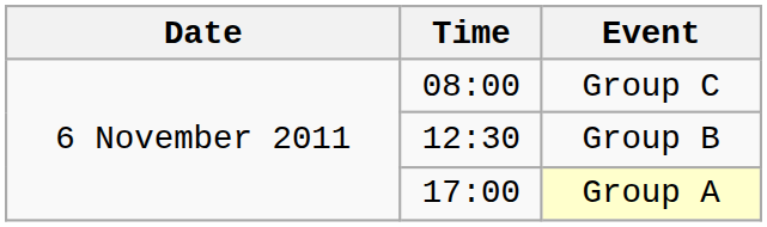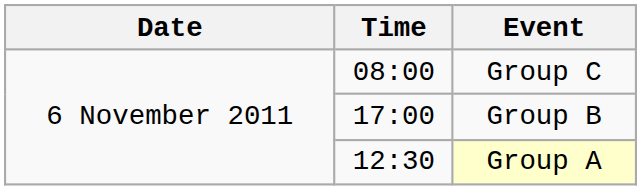Group B | Time: 12:30 -> 17:00
Group A | Time: 17:00 -> 12:30
